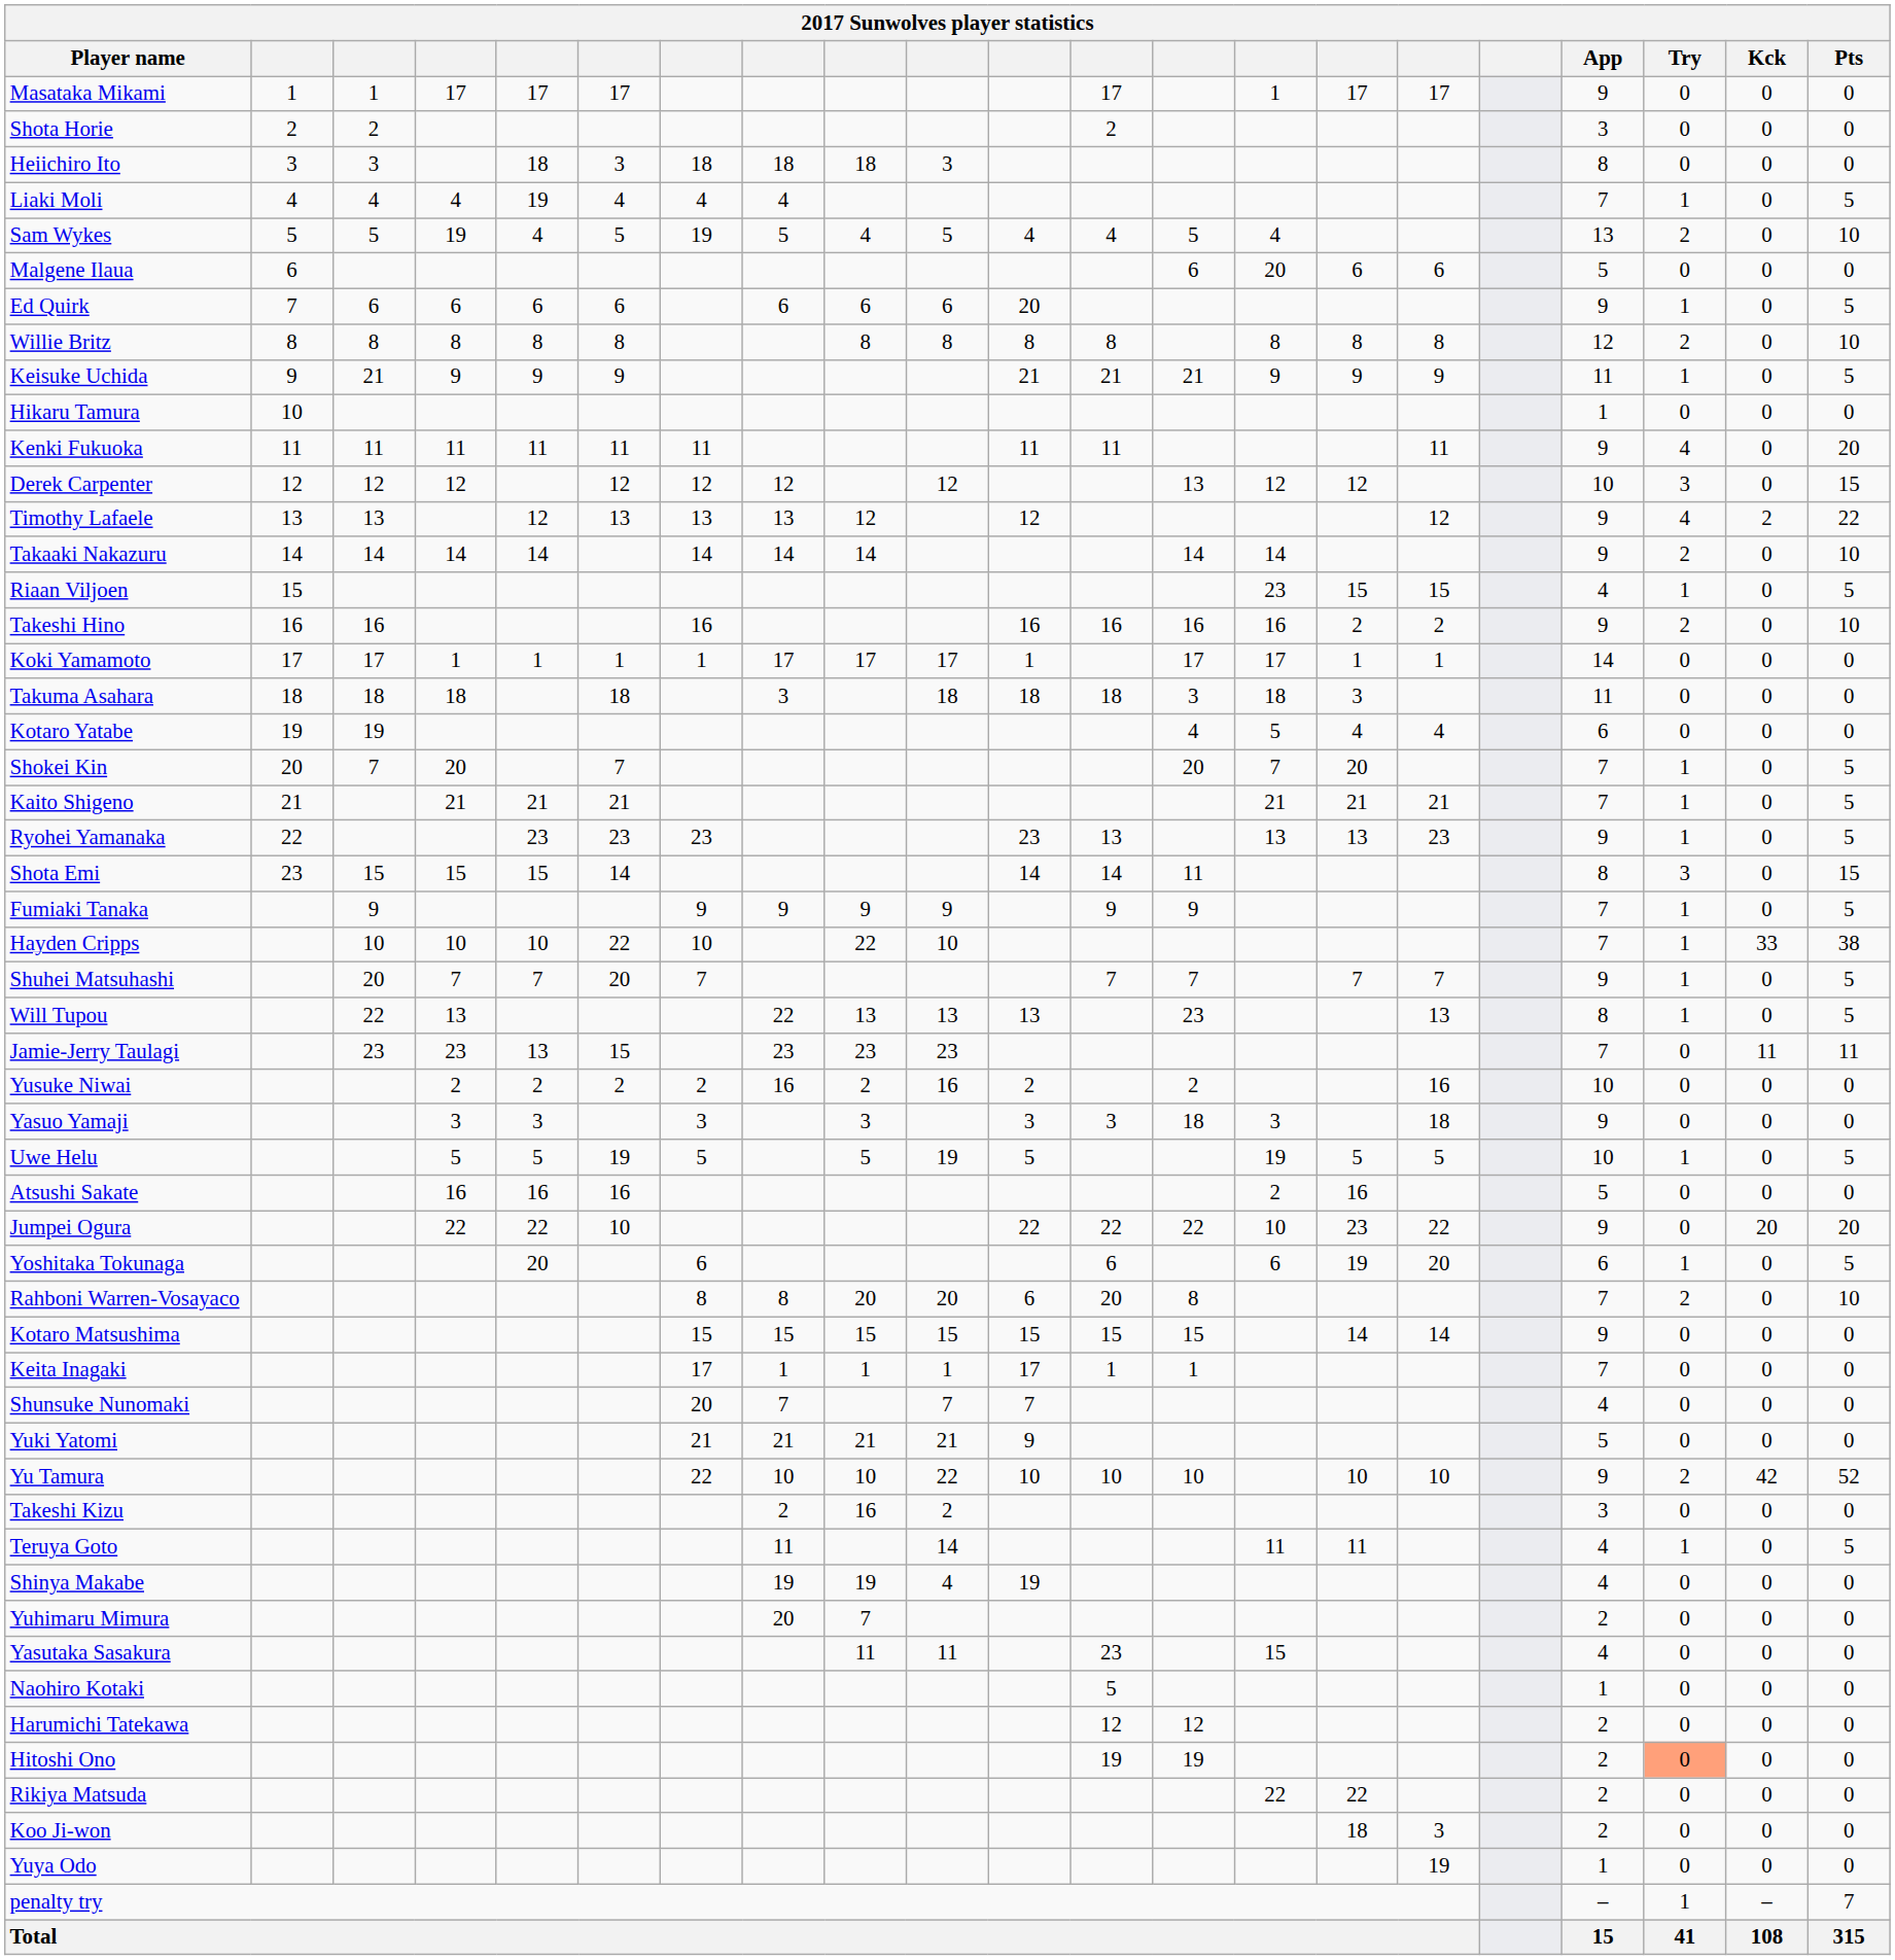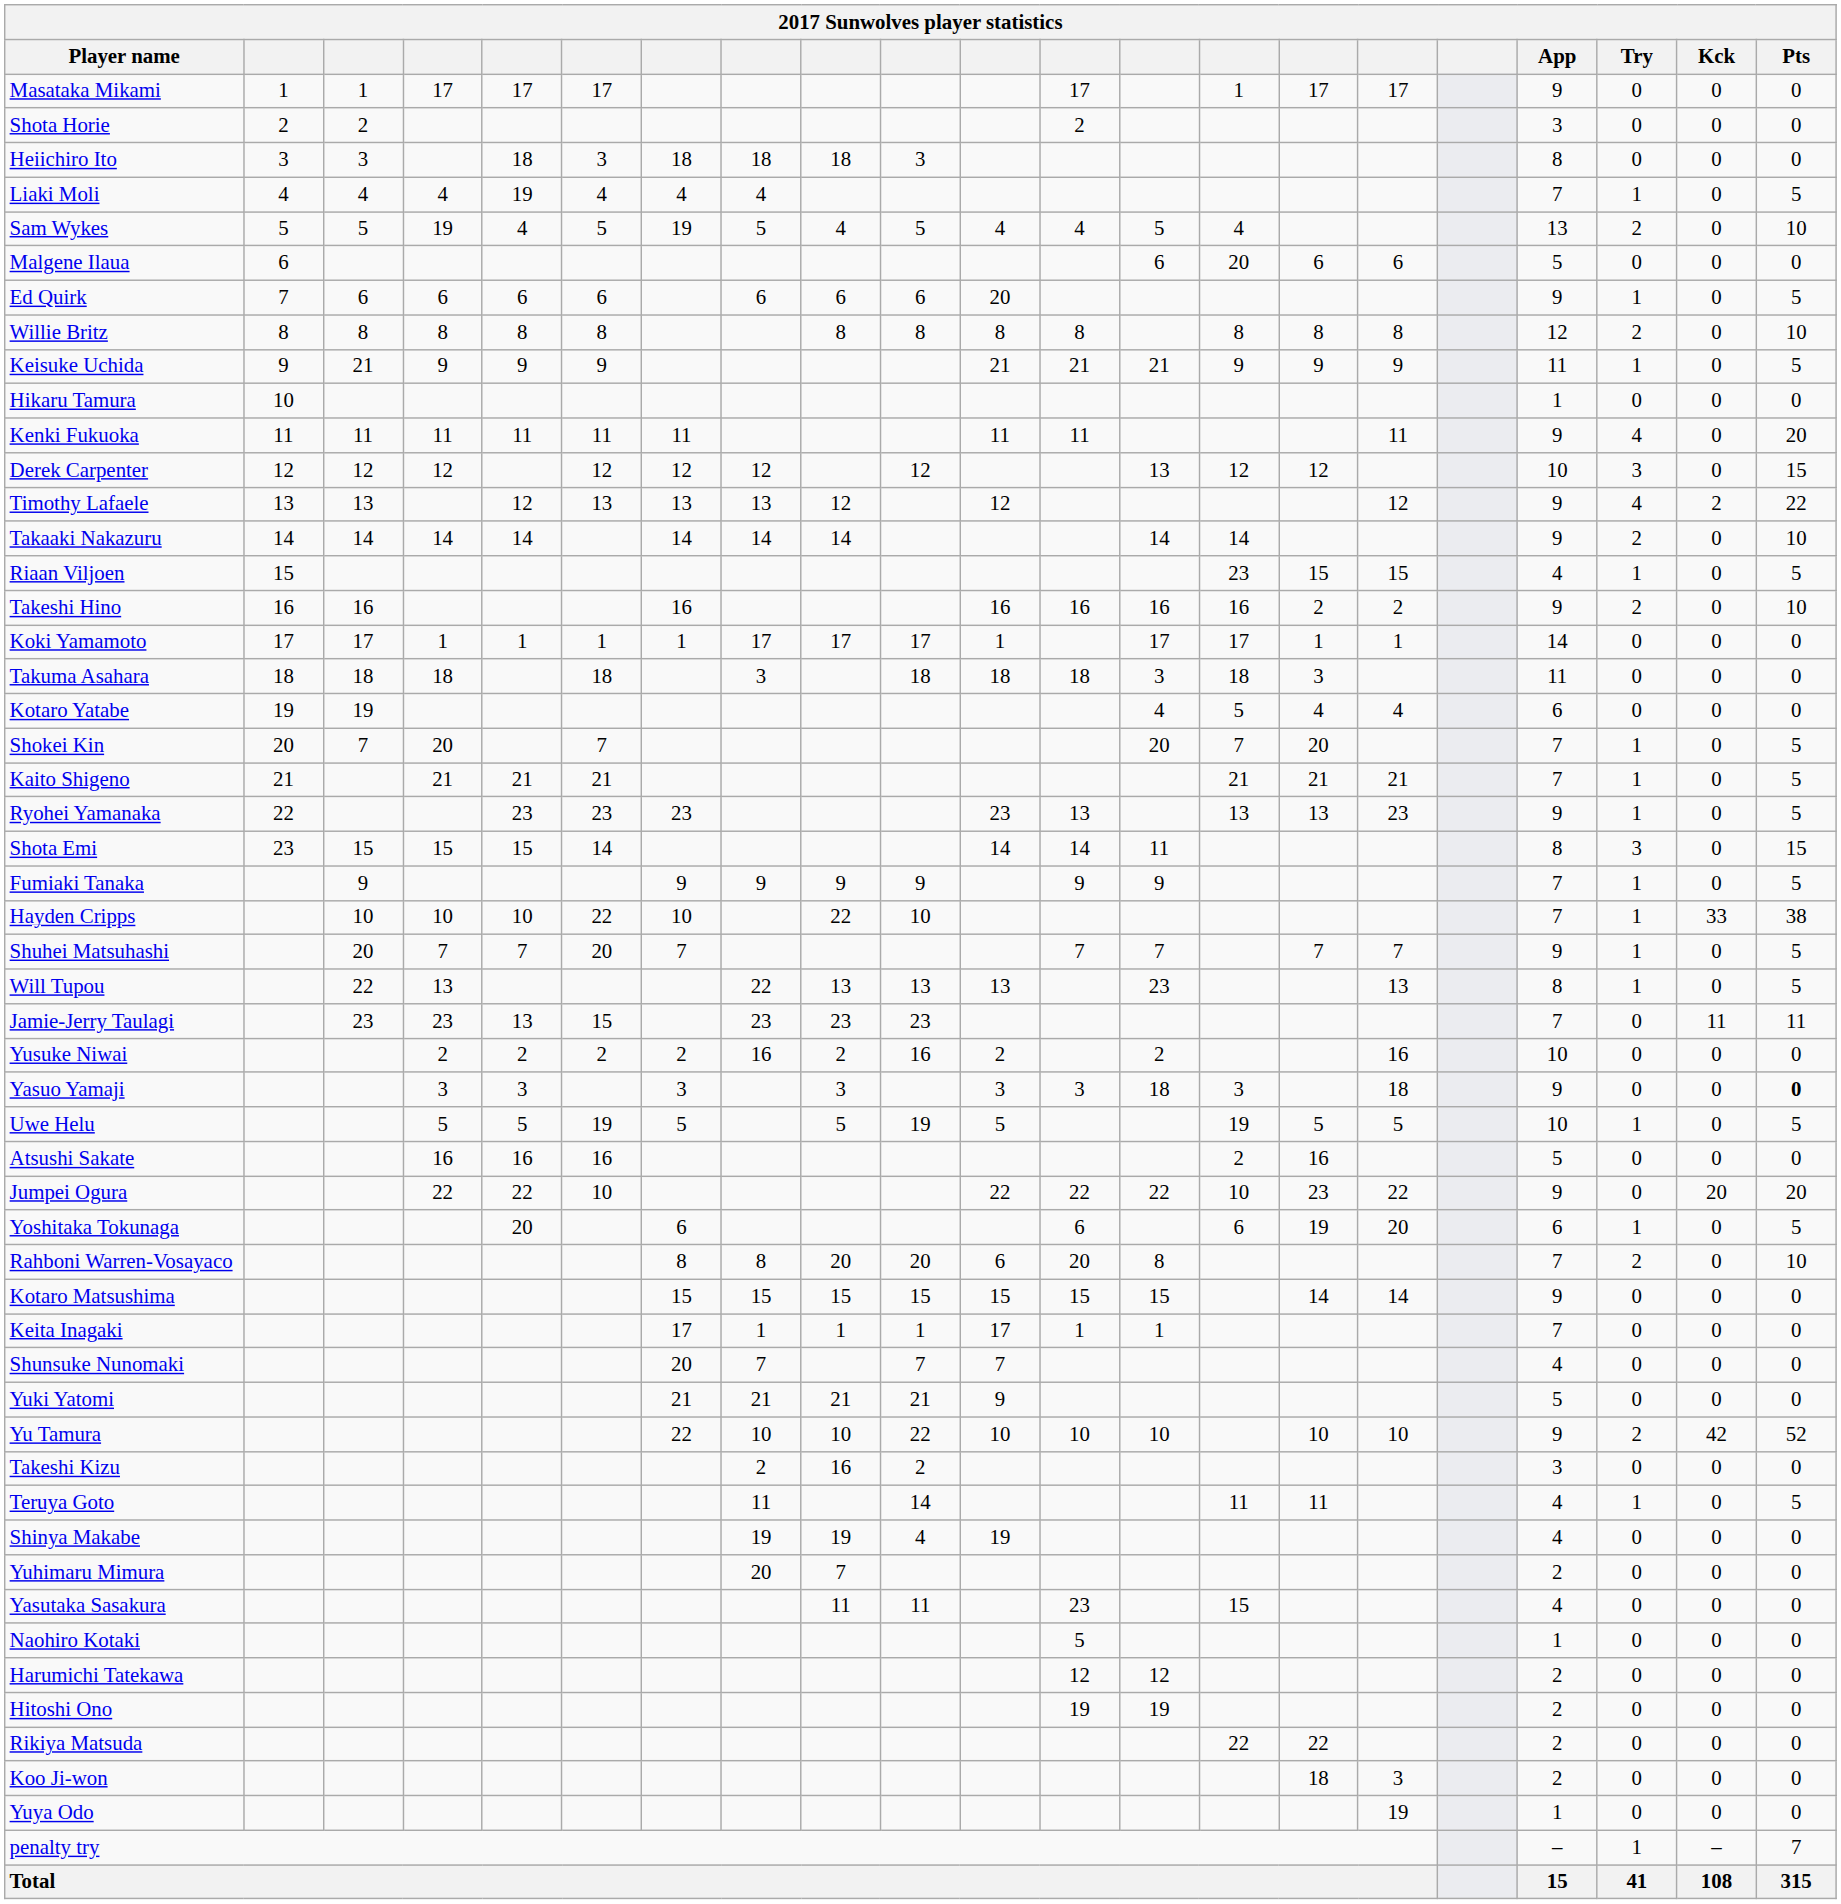Yasuo Yamaji | Pts: normal -> bold
Hitoshi Ono | Try: lightsalmon background -> no background
